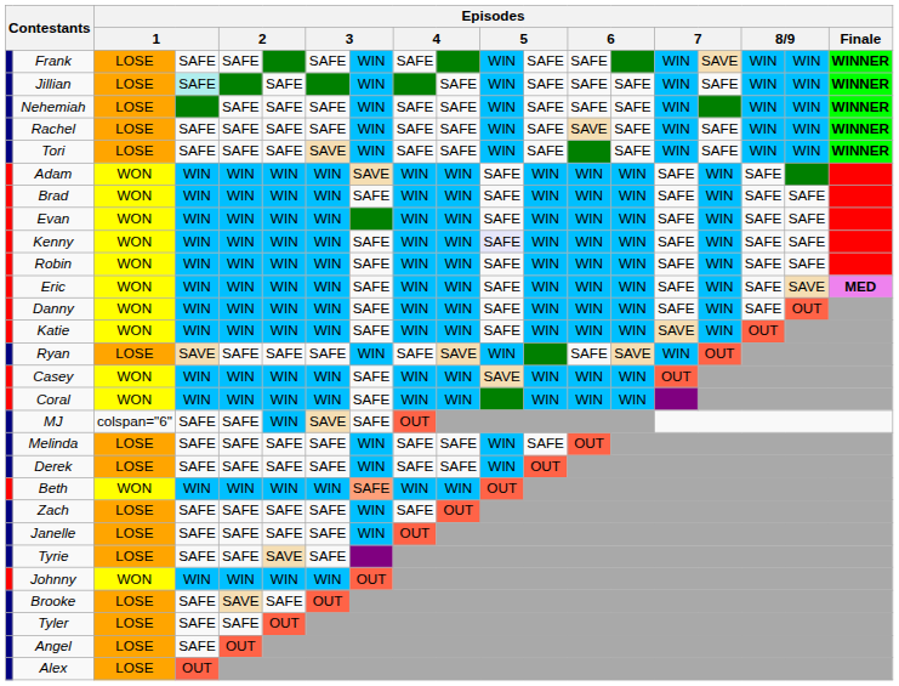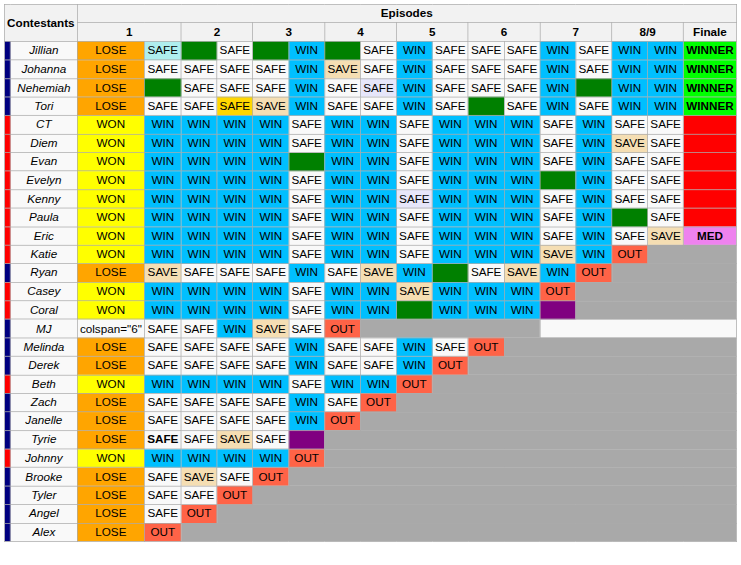- row: Frank | LOSE | SAFE | SAFE | SAFE | WIN | SAFE | WIN | SAFE | SAFE | WIN | SAVE | WIN | WIN | WINNER
+ row: Johanna | LOSE | SAFE | SAFE | SAFE | SAFE | WIN | SAVE | SAFE | WIN | SAFE | SAFE | SAFE | WIN | SAFE | WIN | WIN | WINNER
Nehemiah | column 10: no background -> lavender background
- row: Rachel | LOSE | SAFE | SAFE | SAFE | SAFE | WIN | SAFE | SAFE | WIN | SAFE | SAVE | SAFE | WIN | SAFE | WIN | WIN | WINNER
Tori | column 6: no background -> gold background
- row: Adam | WON | WIN | WIN | WIN | WIN | SAVE | WIN | WIN | SAFE | WIN | WIN | WIN | SAFE | WIN | SAFE
- row: Brad | WON | WIN | WIN | WIN | WIN | SAFE | WIN | WIN | SAFE | WIN | WIN | WIN | SAFE | WIN | SAFE | SAFE
+ row: CT | WON | WIN | WIN | WIN | WIN | SAFE | WIN | WIN | SAFE | WIN | WIN | WIN | SAFE | WIN | SAFE | SAFE
+ row: Diem | WON | WIN | WIN | WIN | WIN | SAFE | WIN | WIN | SAFE | WIN | WIN | WIN | SAFE | WIN | SAVE | SAFE
+ row: Evelyn | WON | WIN | WIN | WIN | WIN | SAFE | WIN | WIN | SAFE | WIN | WIN | WIN | WIN | SAFE | SAFE
+ row: Paula | WON | WIN | WIN | WIN | WIN | SAFE | WIN | WIN | SAFE | WIN | WIN | WIN | SAFE | WIN | SAFE
- row: Robin | WON | WIN | WIN | WIN | WIN | SAFE | WIN | WIN | SAFE | WIN | WIN | WIN | SAFE | WIN | SAFE | SAFE
- row: Danny | WON | WIN | WIN | WIN | WIN | SAFE | WIN | WIN | SAFE | WIN | WIN | WIN | SAFE | WIN | SAFE | OUT
Beth | column 8: lightsalmon background -> no background
Tyrie | column 4: normal -> bold
